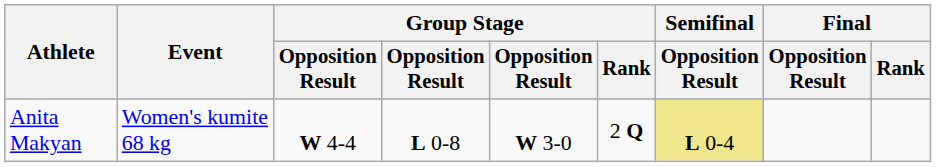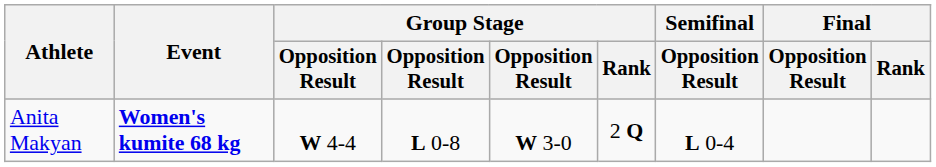Anita Makyan | Event: normal -> bold
Anita Makyan | Semifinal / Opposition Result: khaki background -> no background
